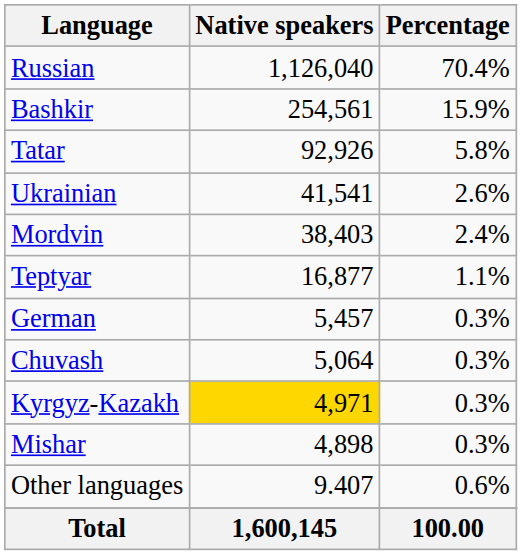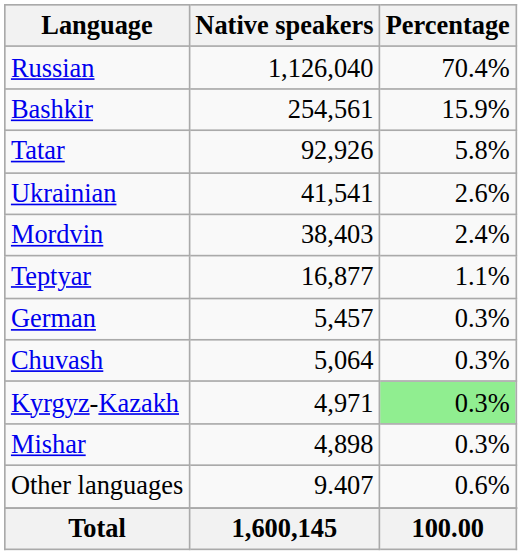Kyrgyz-Kazakh | Native speakers: gold background -> no background
Kyrgyz-Kazakh | Percentage: no background -> lightgreen background
